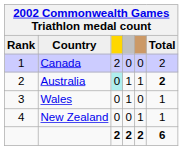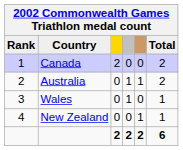Australia | column 3: paleturquoise background -> no background
Australia | Total: bold -> normal
